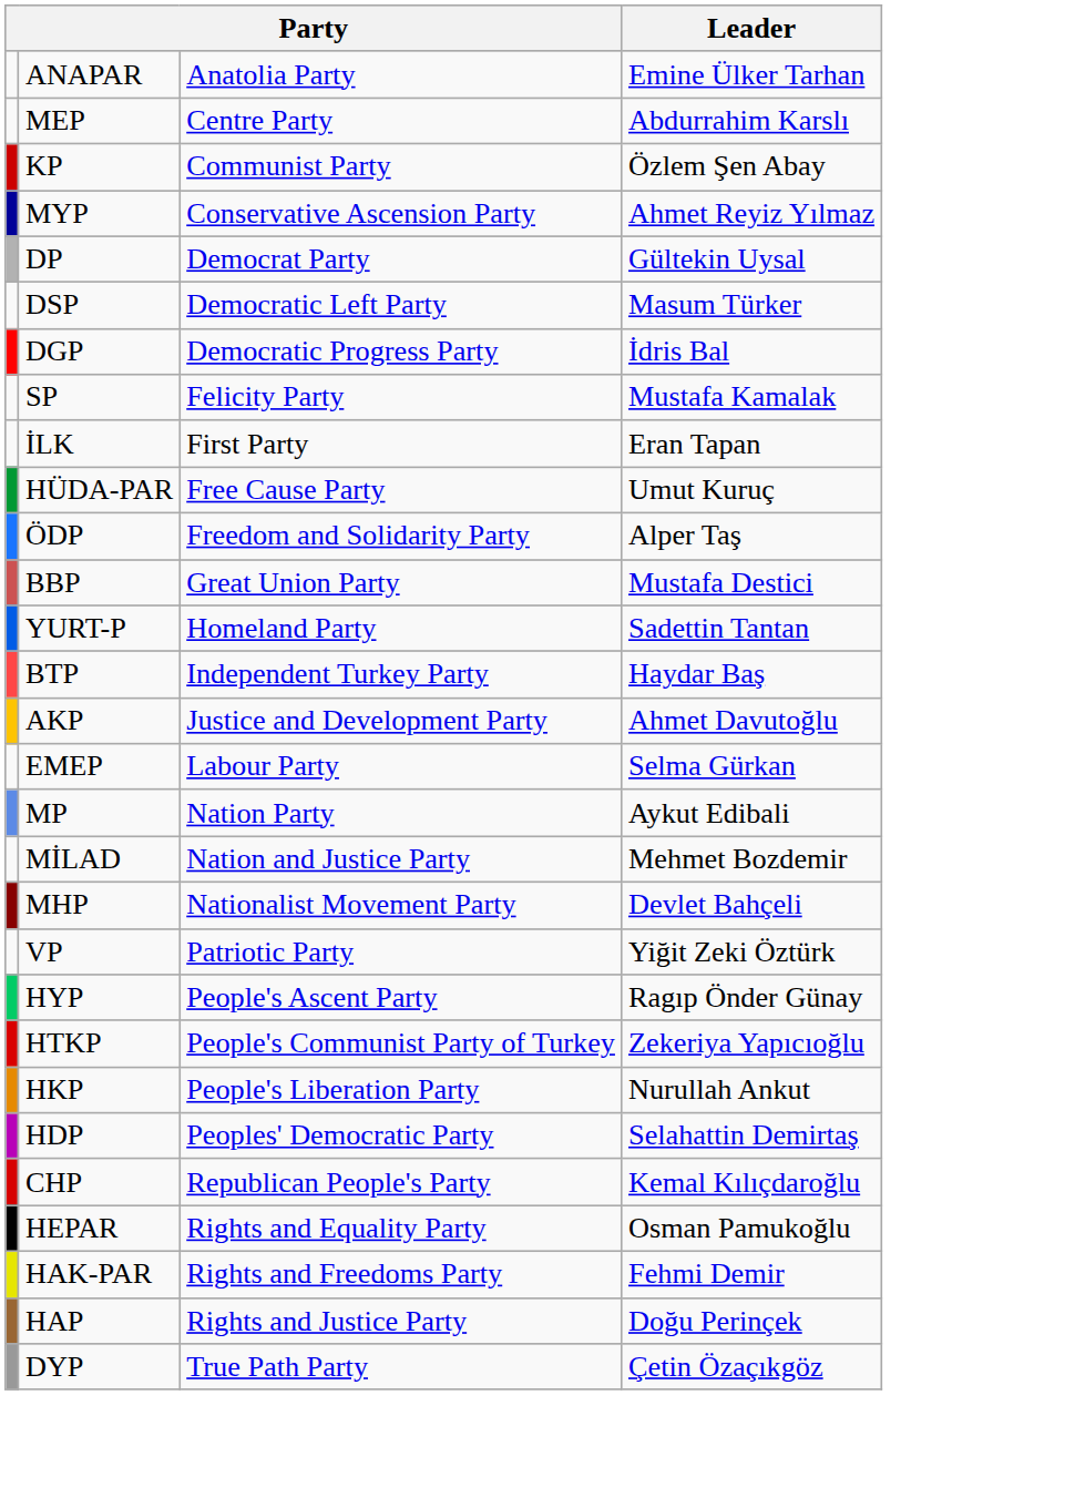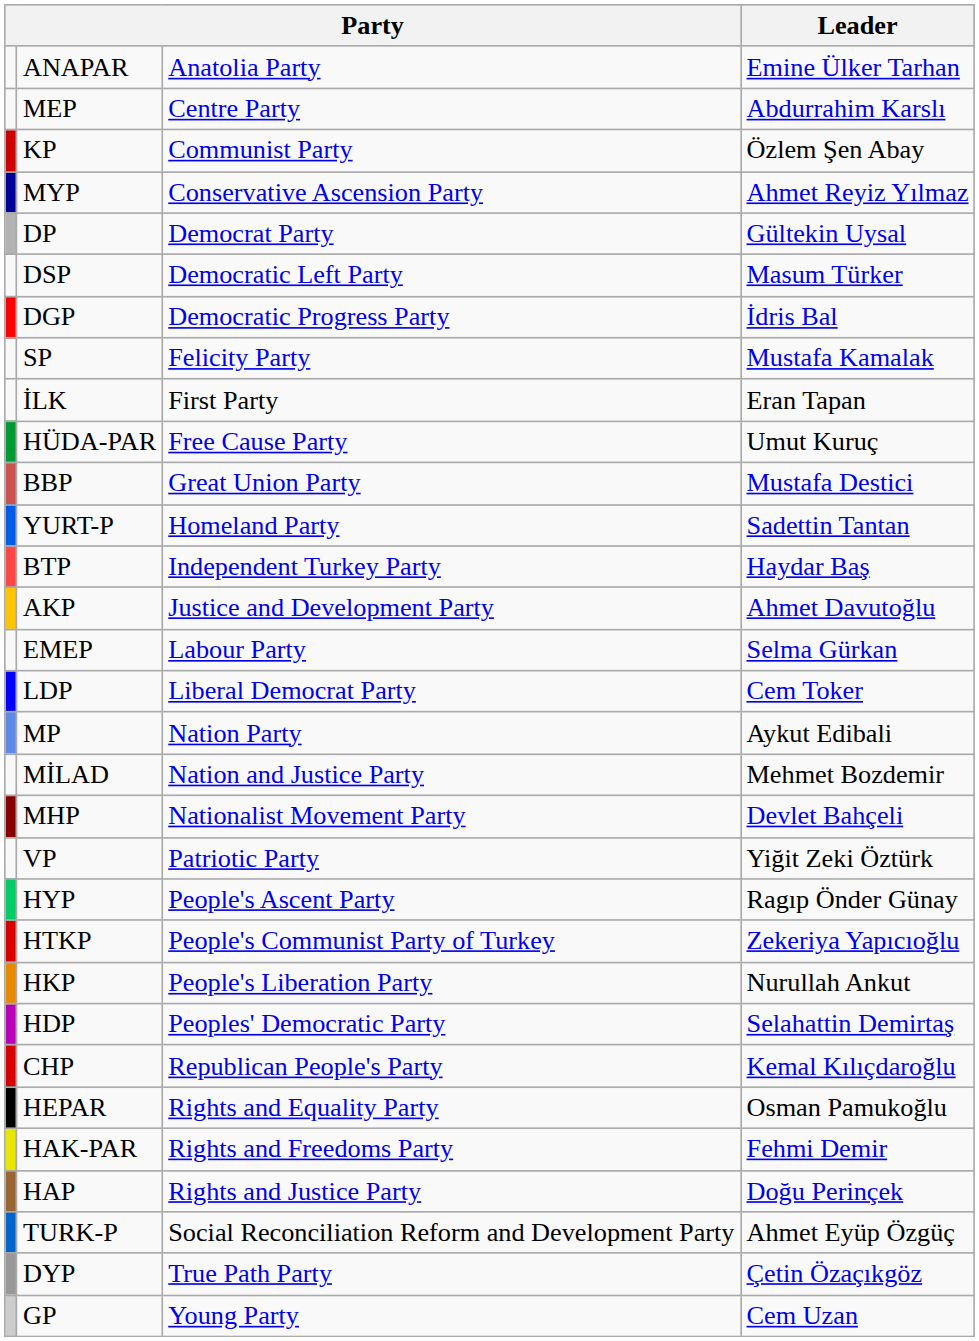- row: ÖDP | Freedom and Solidarity Party | Alper Taş
+ row: LDP | Liberal Democrat Party | Cem Toker
+ row: TURK-P | Social Reconciliation Reform and Development Party | Ahmet Eyüp Özgüç
+ row: GP | Young Party | Cem Uzan
